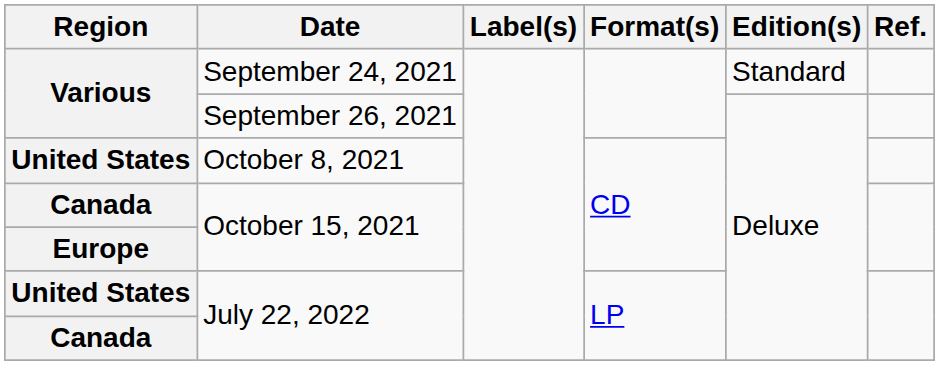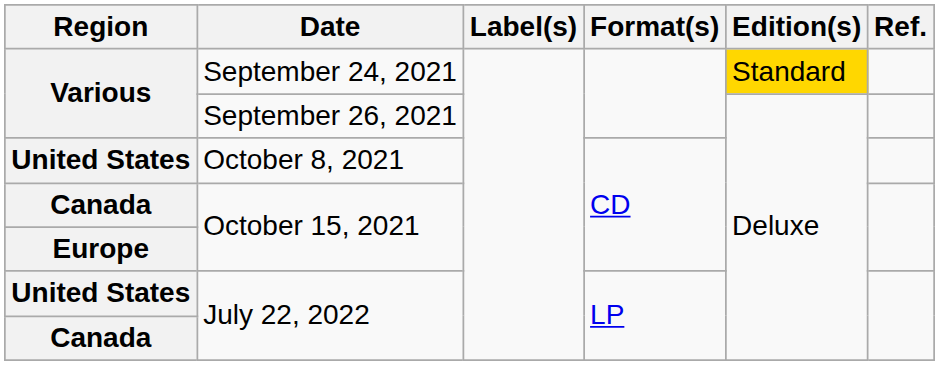September 24, 2021 | Edition(s): no background -> gold background
